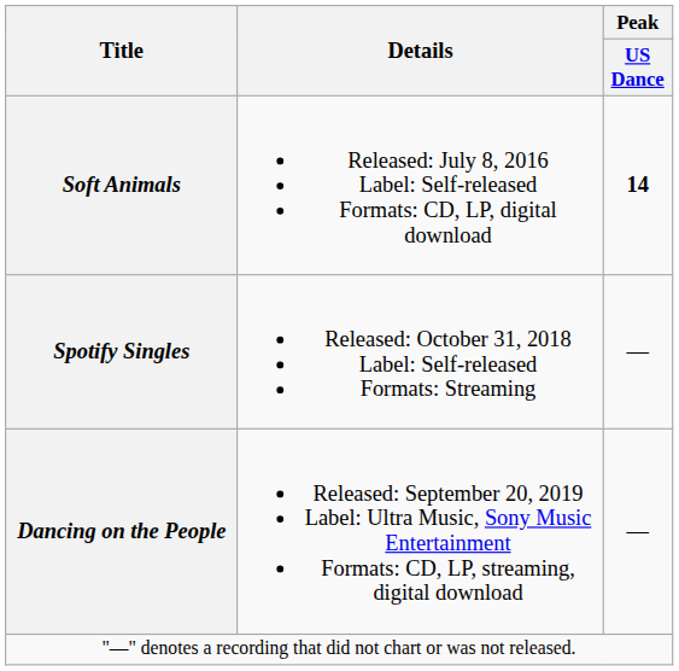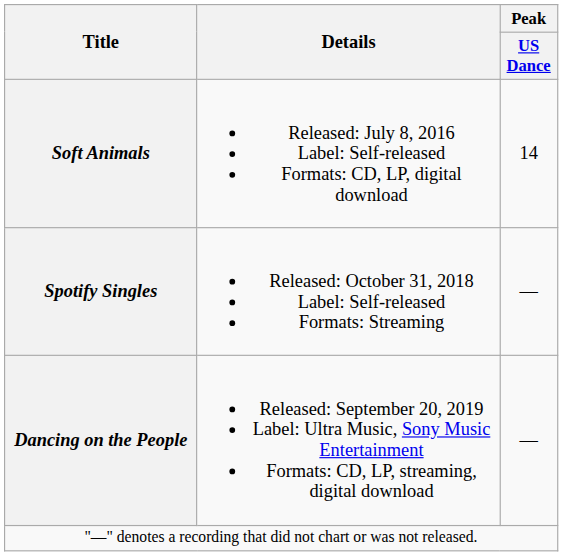Soft Animals | Peak / US Dance: bold -> normal
